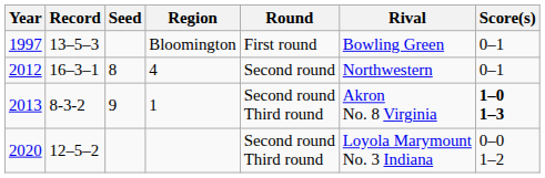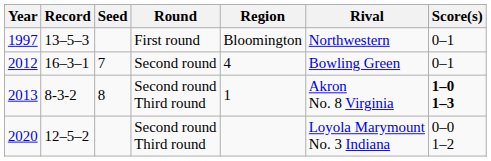columns swapped: Region <-> Round
1997 | Rival: Bowling Green -> Northwestern
2012 | Seed: 8 -> 7
2012 | Rival: Northwestern -> Bowling Green
2013 | Seed: 9 -> 8
